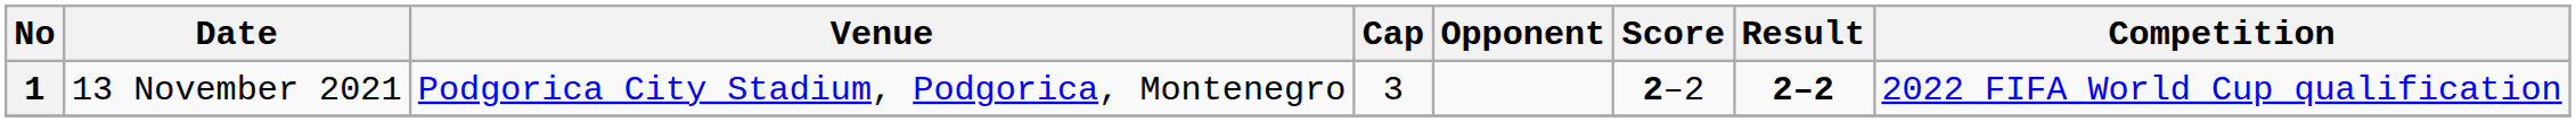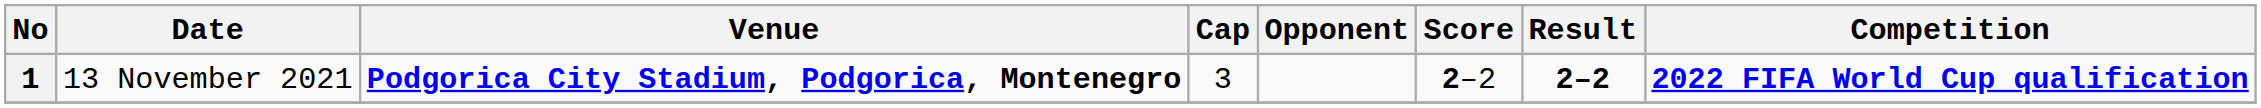1 | Venue: normal -> bold
1 | Competition: normal -> bold
